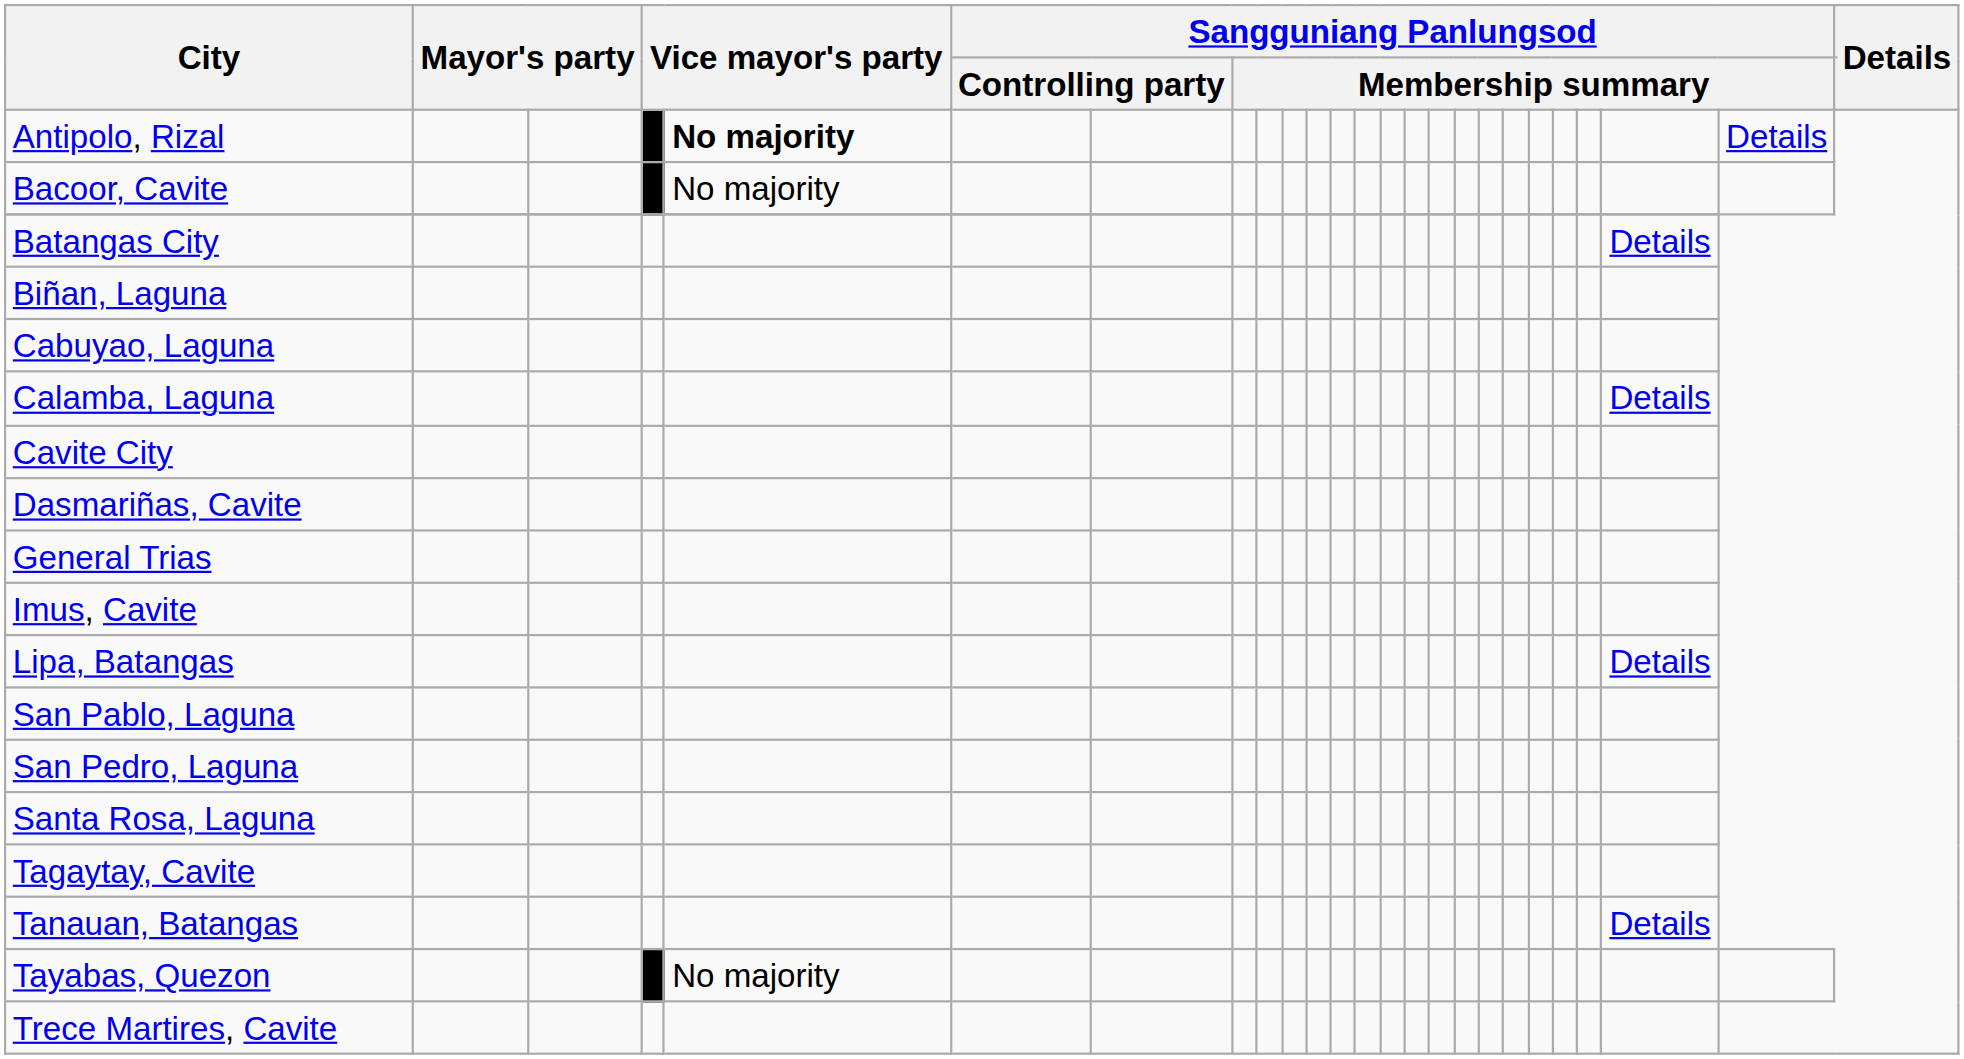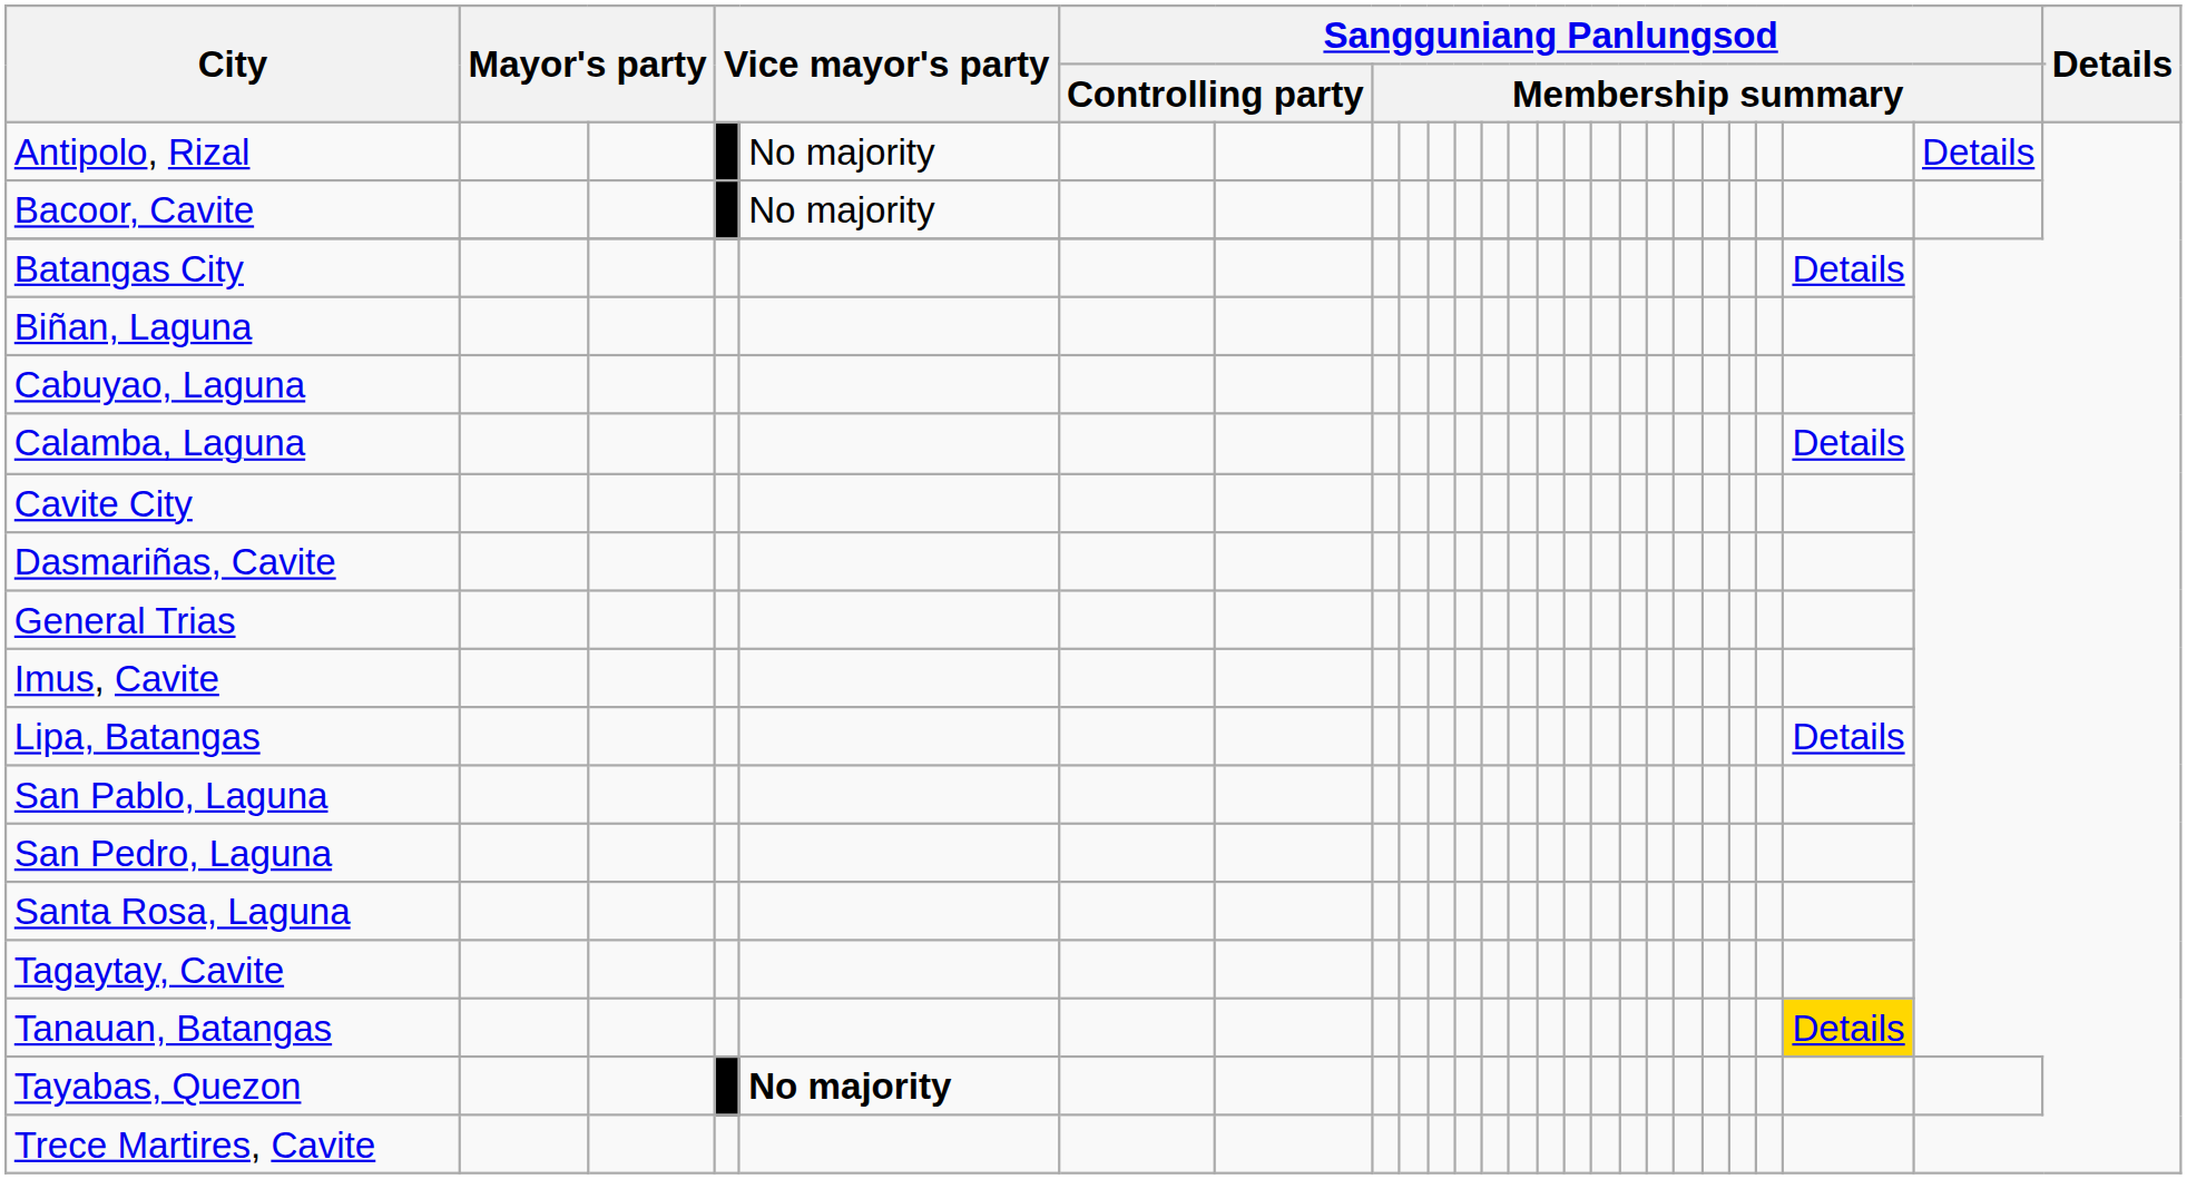Antipolo, Rizal | column 5: bold -> normal
Tanauan, Batangas | column 23: no background -> gold background
Tayabas, Quezon | column 5: normal -> bold
